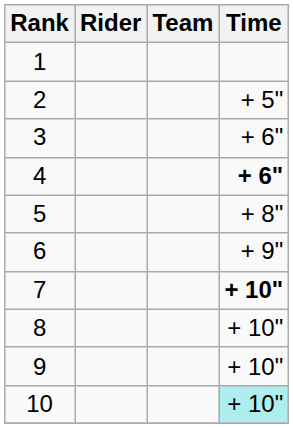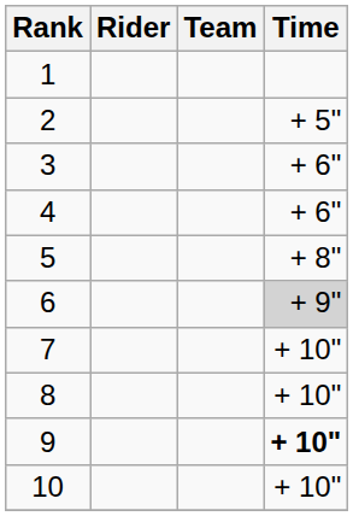4 | Time: bold -> normal
6 | Time: no background -> lightgrey background
7 | Time: bold -> normal
9 | Time: normal -> bold
10 | Time: paleturquoise background -> no background
